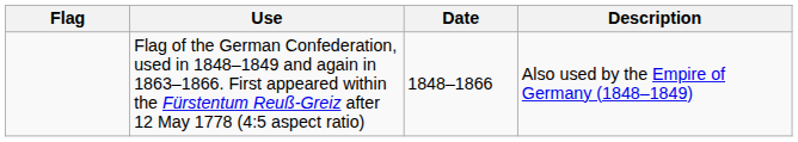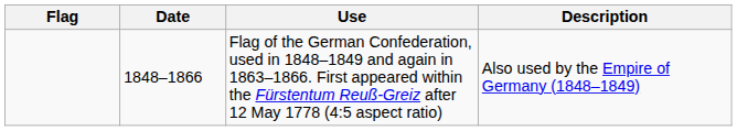columns swapped: Date <-> Use
